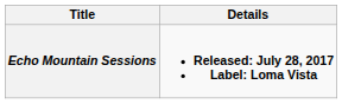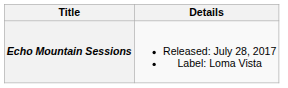Echo Mountain Sessions | Details: bold -> normal
